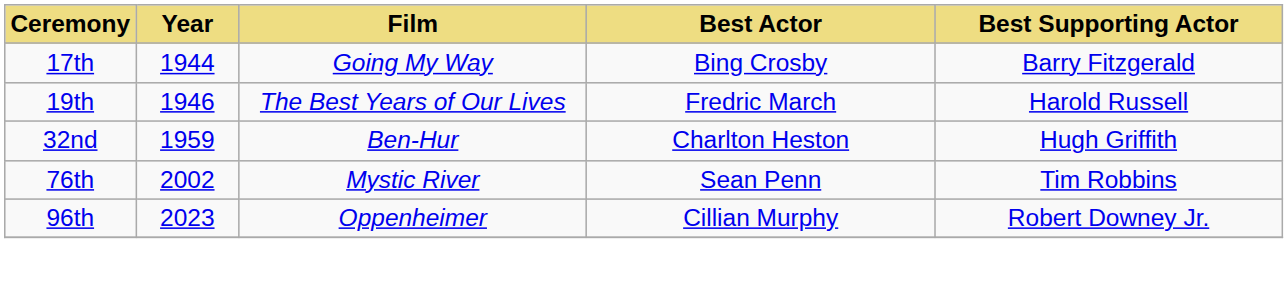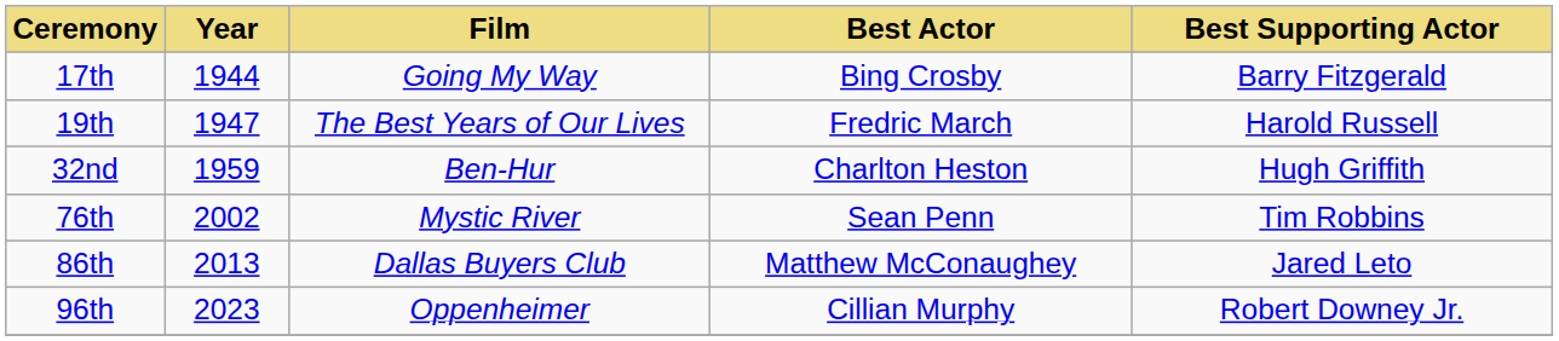19th | Year: 1946 -> 1947
+ row: 86th | 2013 | Dallas Buyers Club | Matthew McConaughey | Jared Leto
